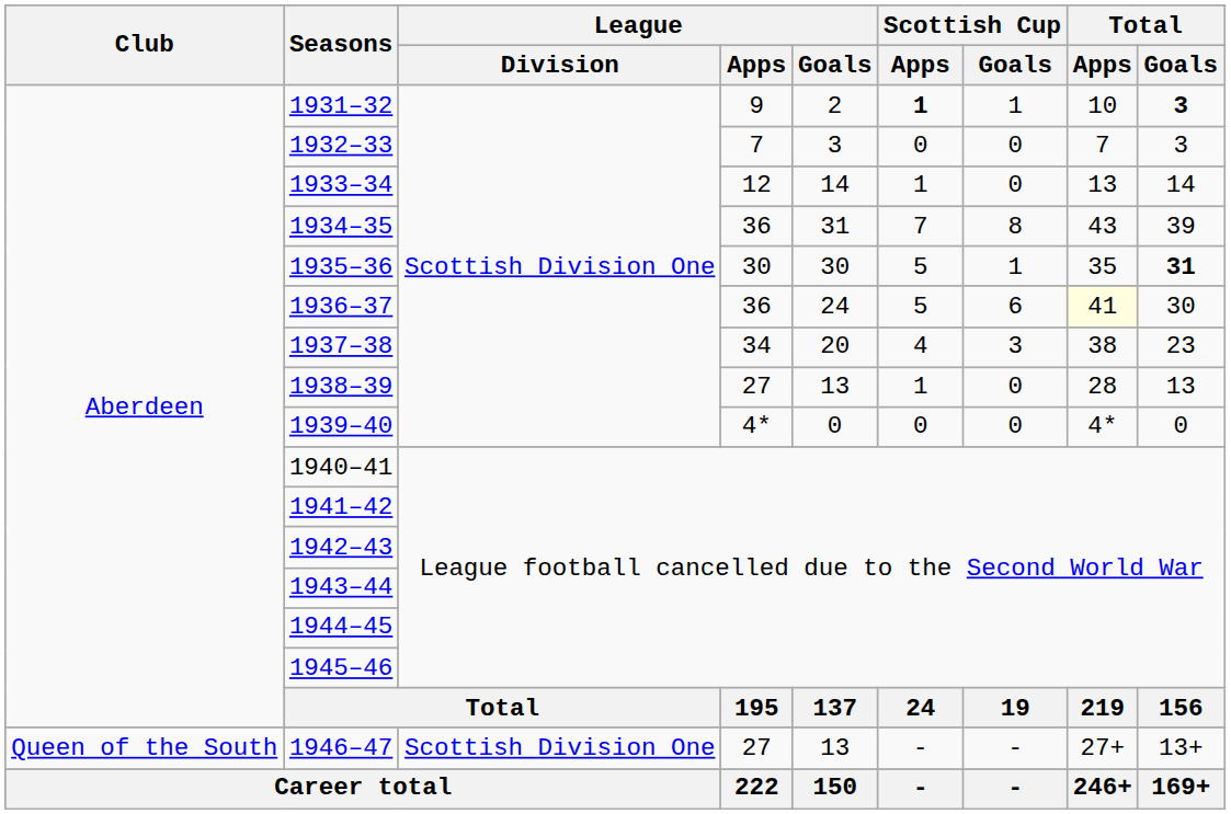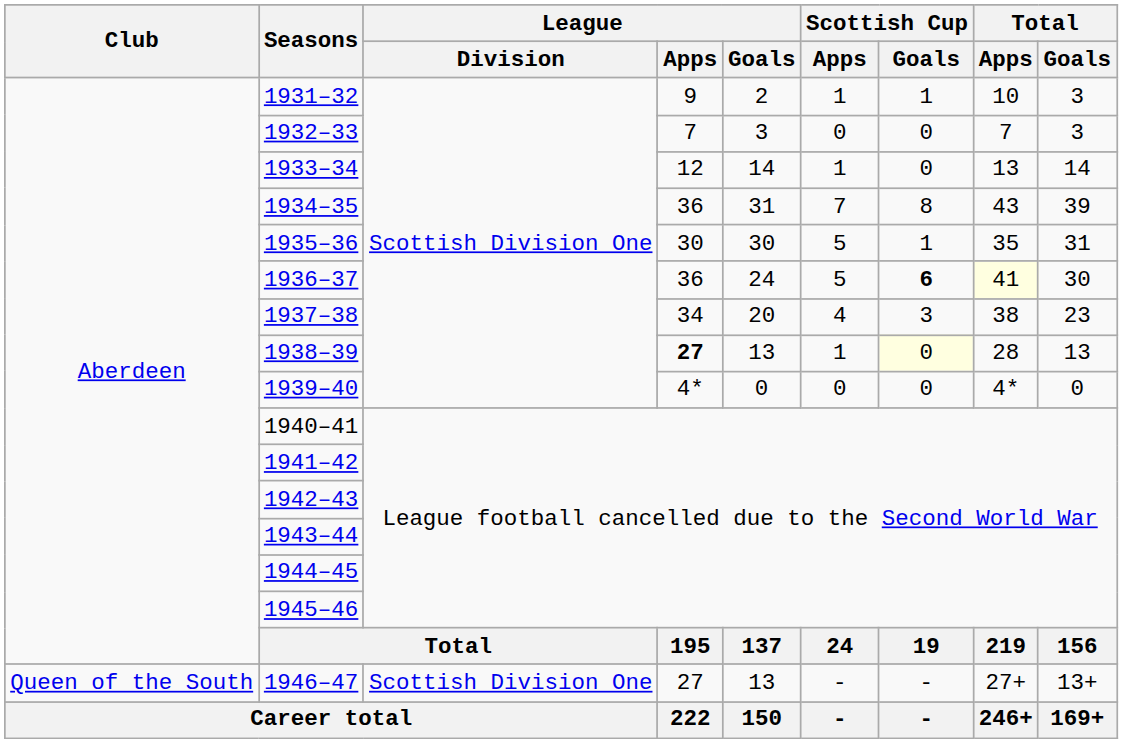1931–32 | Scottish Cup / Apps: bold -> normal
1931–32 | Total / Goals: bold -> normal
1935–36 | Total / Goals: bold -> normal
1936–37 | Scottish Cup / Goals: normal -> bold
1938–39 | League / Apps: normal -> bold
1938–39 | Scottish Cup / Goals: no background -> lightyellow background
